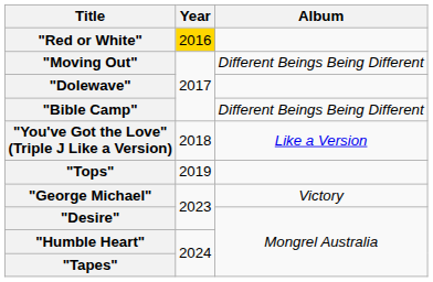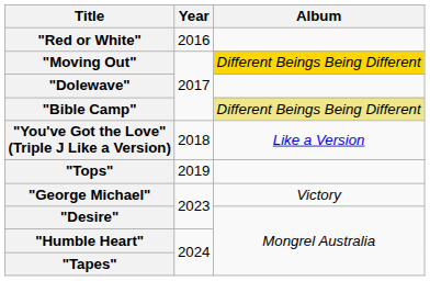"Red or White" | Year: gold background -> no background
"Moving Out" | Album: no background -> gold background
"Bible Camp" | Album: no background -> khaki background
